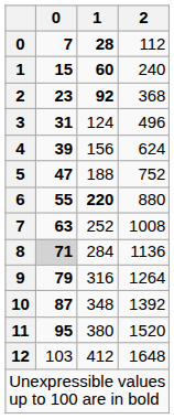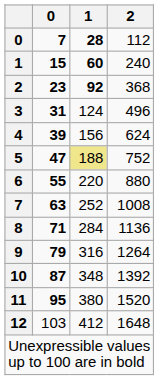5 | 1: no background -> khaki background
6 | 1: bold -> normal
8 | 0: lightgrey background -> no background
